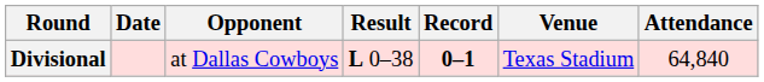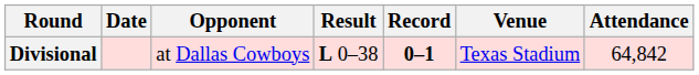Divisional | Attendance: 64,840 -> 64,842
